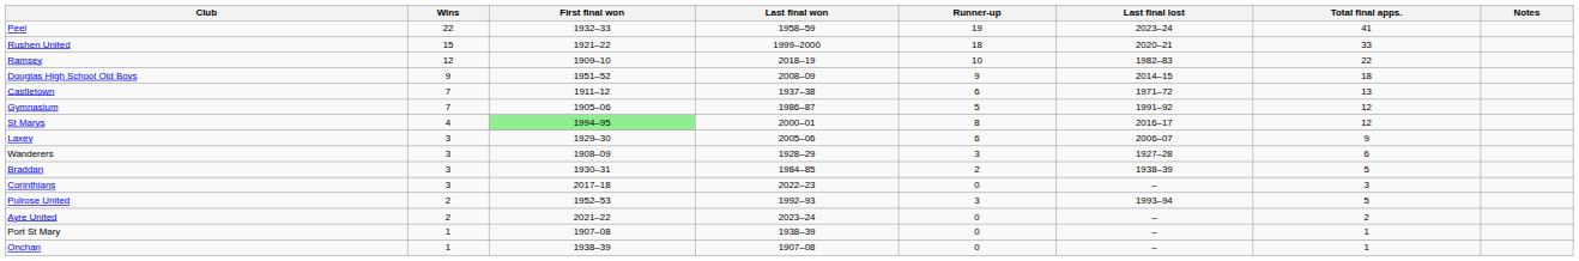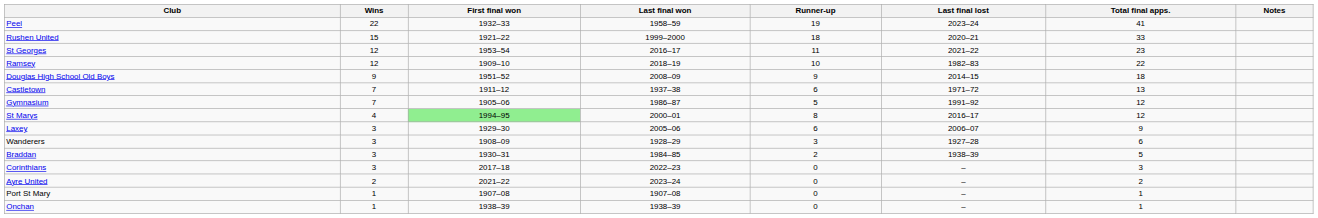+ row: St Georges | 12 | 1953–54 | 2016–17 | 11 | 2021–22 | 23
- row: Pulrose United | 2 | 1952–53 | 1992–93 | 3 | 1993–94 | 5
Port St Mary | Last final won: 1938–39 -> 1907–08
Onchan | Last final won: 1907–08 -> 1938–39
